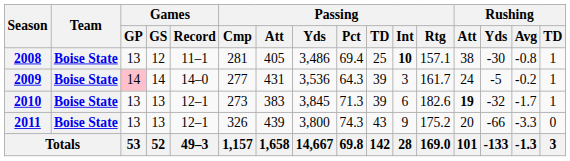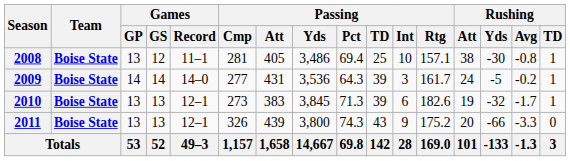2008 | Passing / Int: bold -> normal
2009 | Games / GP: pink background -> no background
2010 | Rushing / Att: bold -> normal
